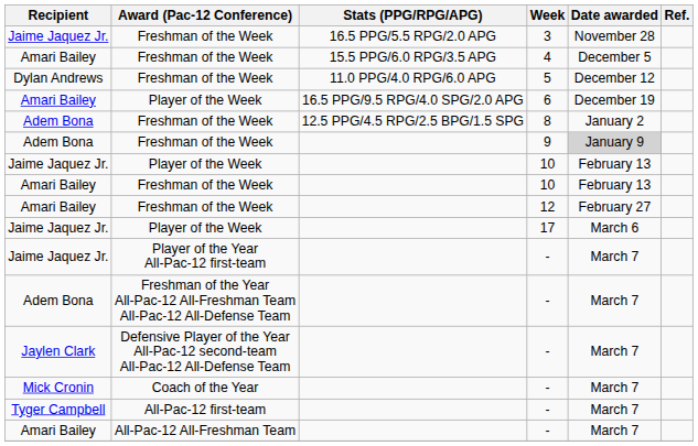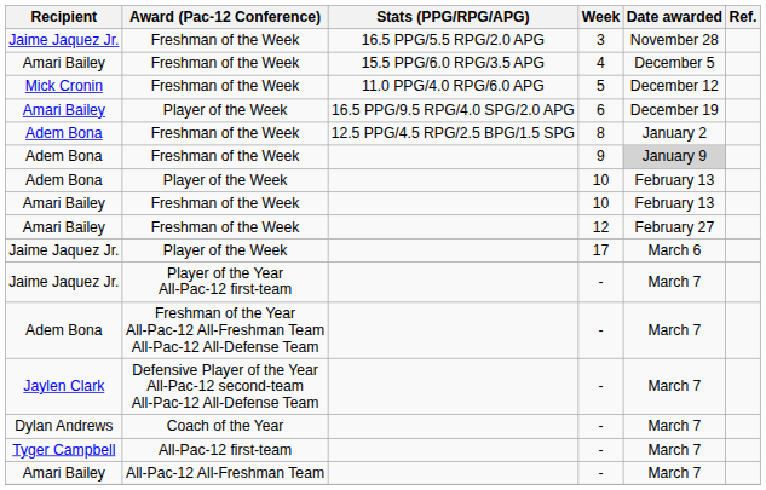5 | Recipient: Dylan Andrews -> Mick Cronin
Player of the Week / 10 | Recipient: Jaime Jaquez Jr. -> Adem Bona
Coach of the Year / - | Recipient: Mick Cronin -> Dylan Andrews
